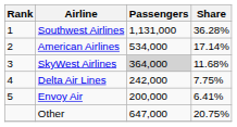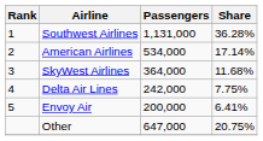SkyWest Airlines | Passengers: lightgrey background -> no background
